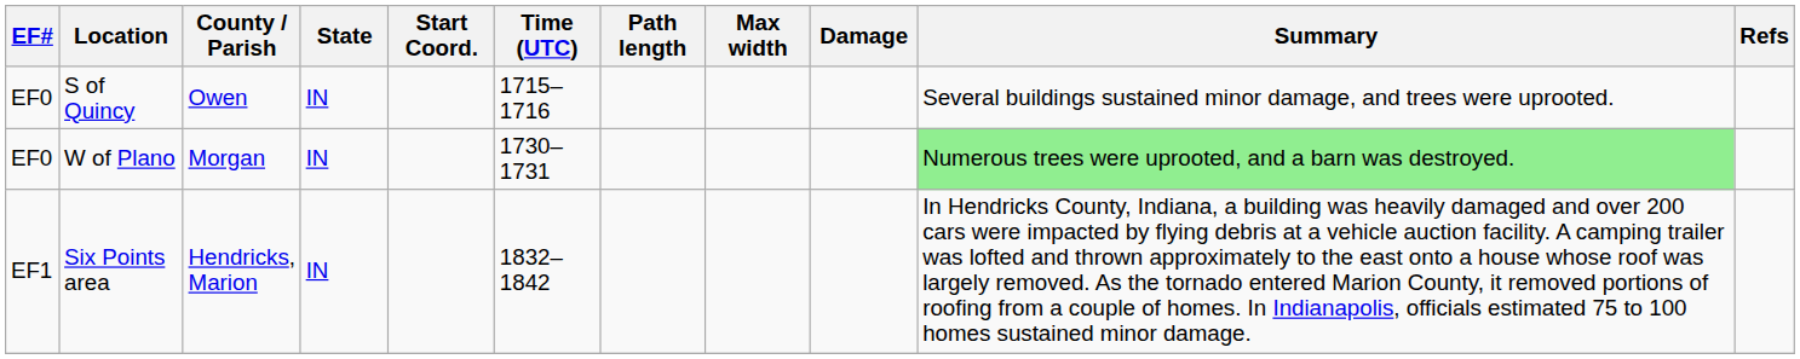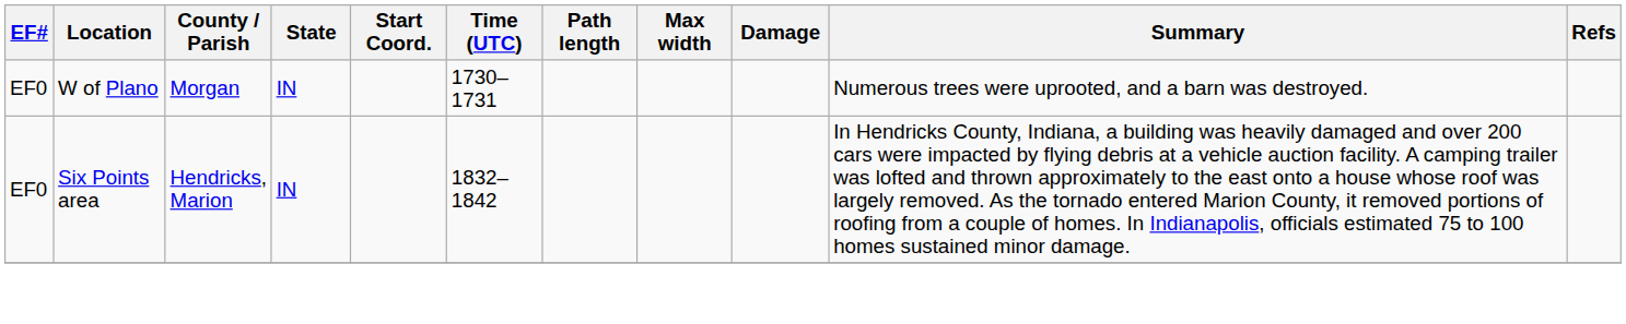- row: EF0 | S of Quincy | Owen | IN | 1715–1716 | Several buildings sustained minor damage, and trees were uprooted.
W of Plano | Summary: lightgreen background -> no background
Six Points area | EF#: EF1 -> EF0
